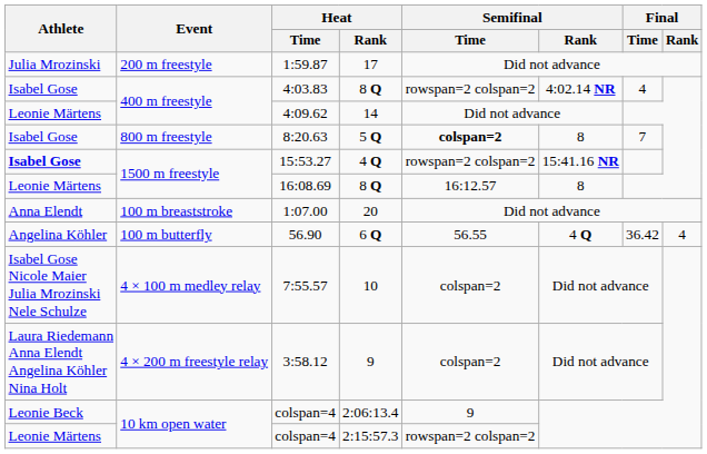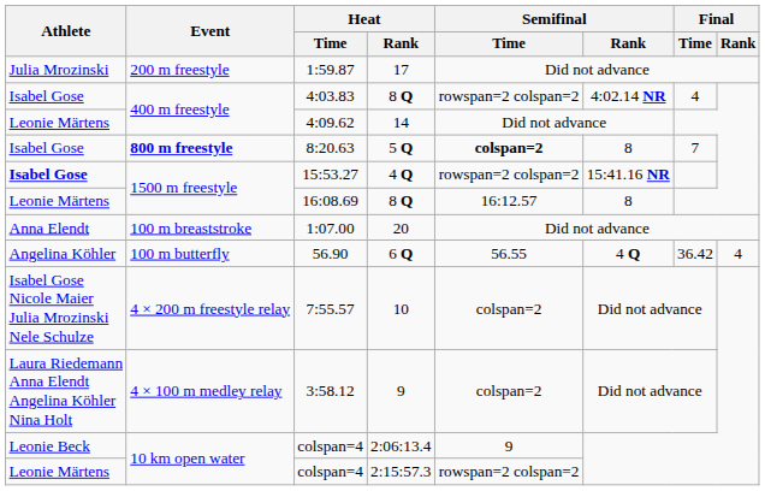8:20.63 | Event: normal -> bold
7:55.57 | Event: 4 × 100 m medley relay -> 4 × 200 m freestyle relay
3:58.12 | Event: 4 × 200 m freestyle relay -> 4 × 100 m medley relay
